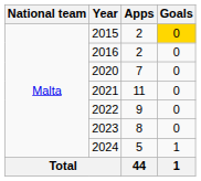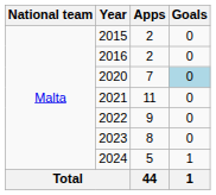2015 | Goals: gold background -> no background
2020 | Goals: no background -> lightblue background
